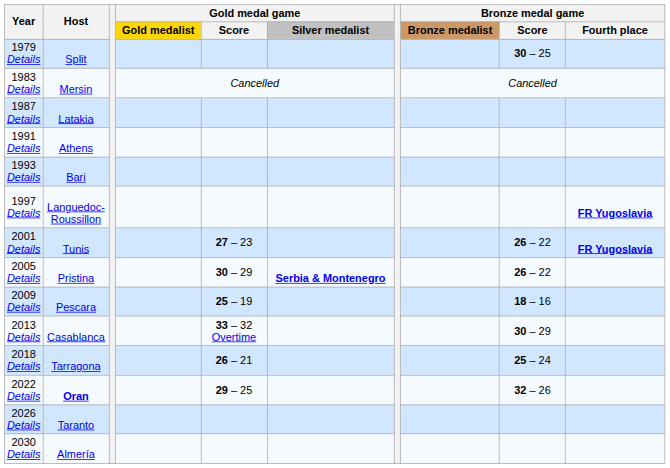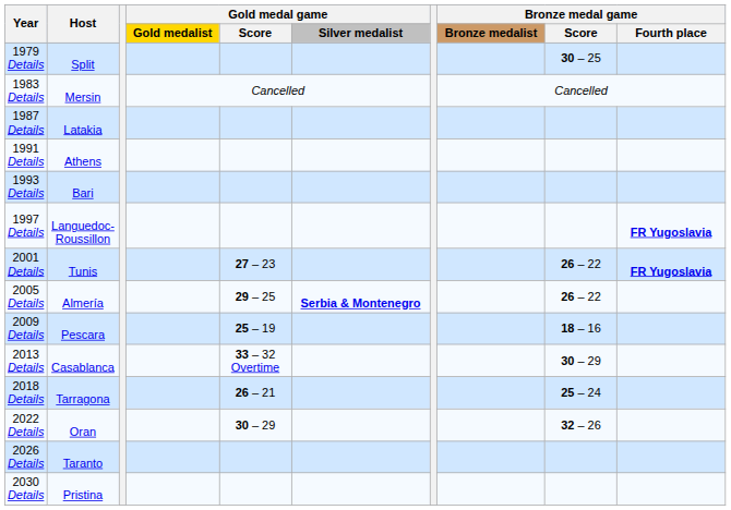2005 Details | Host: Pristina -> Almería
2005 Details | Gold medal game / Score: 30 – 29 -> 29 – 25
2022 Details | Host: bold -> normal
2022 Details | Gold medal game / Score: 29 – 25 -> 30 – 29
2030 Details | Host: Almería -> Pristina
